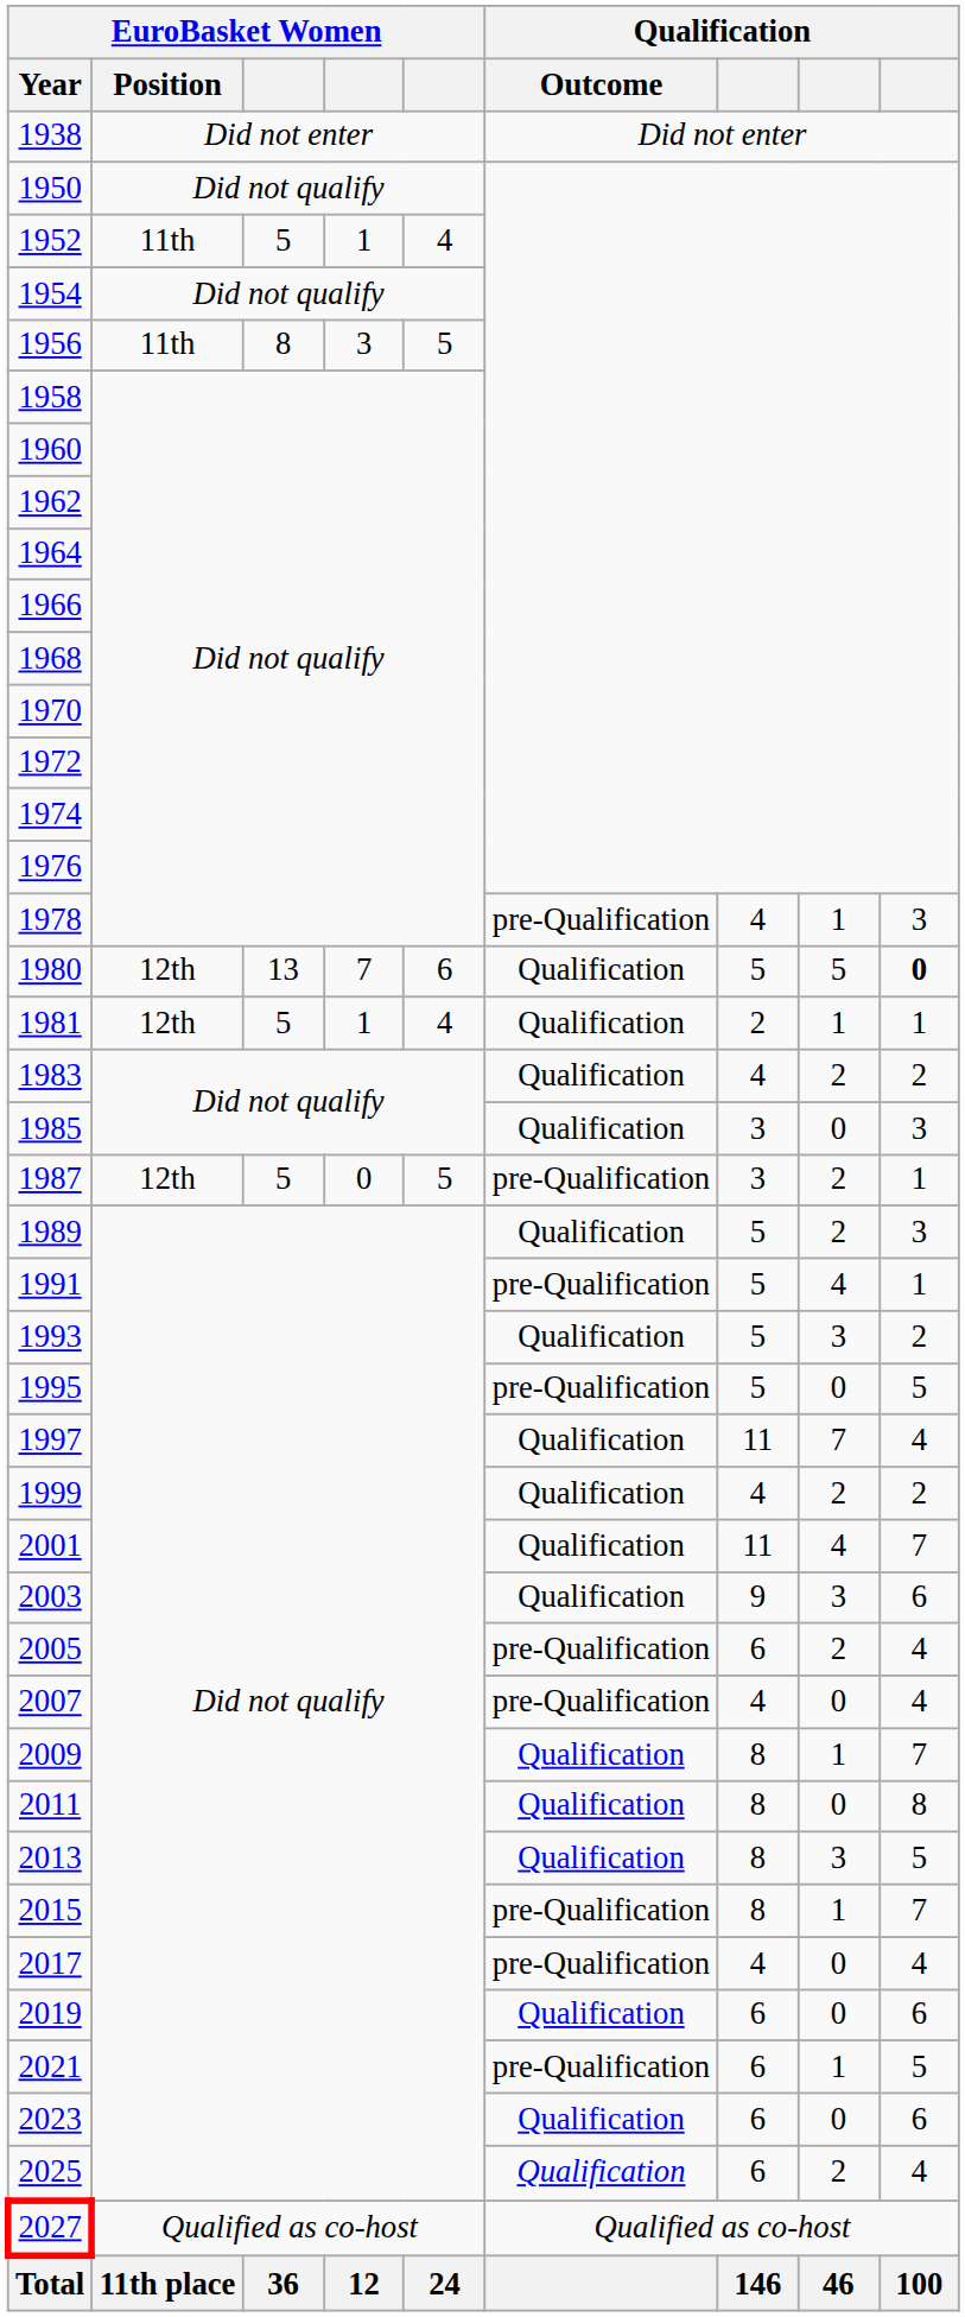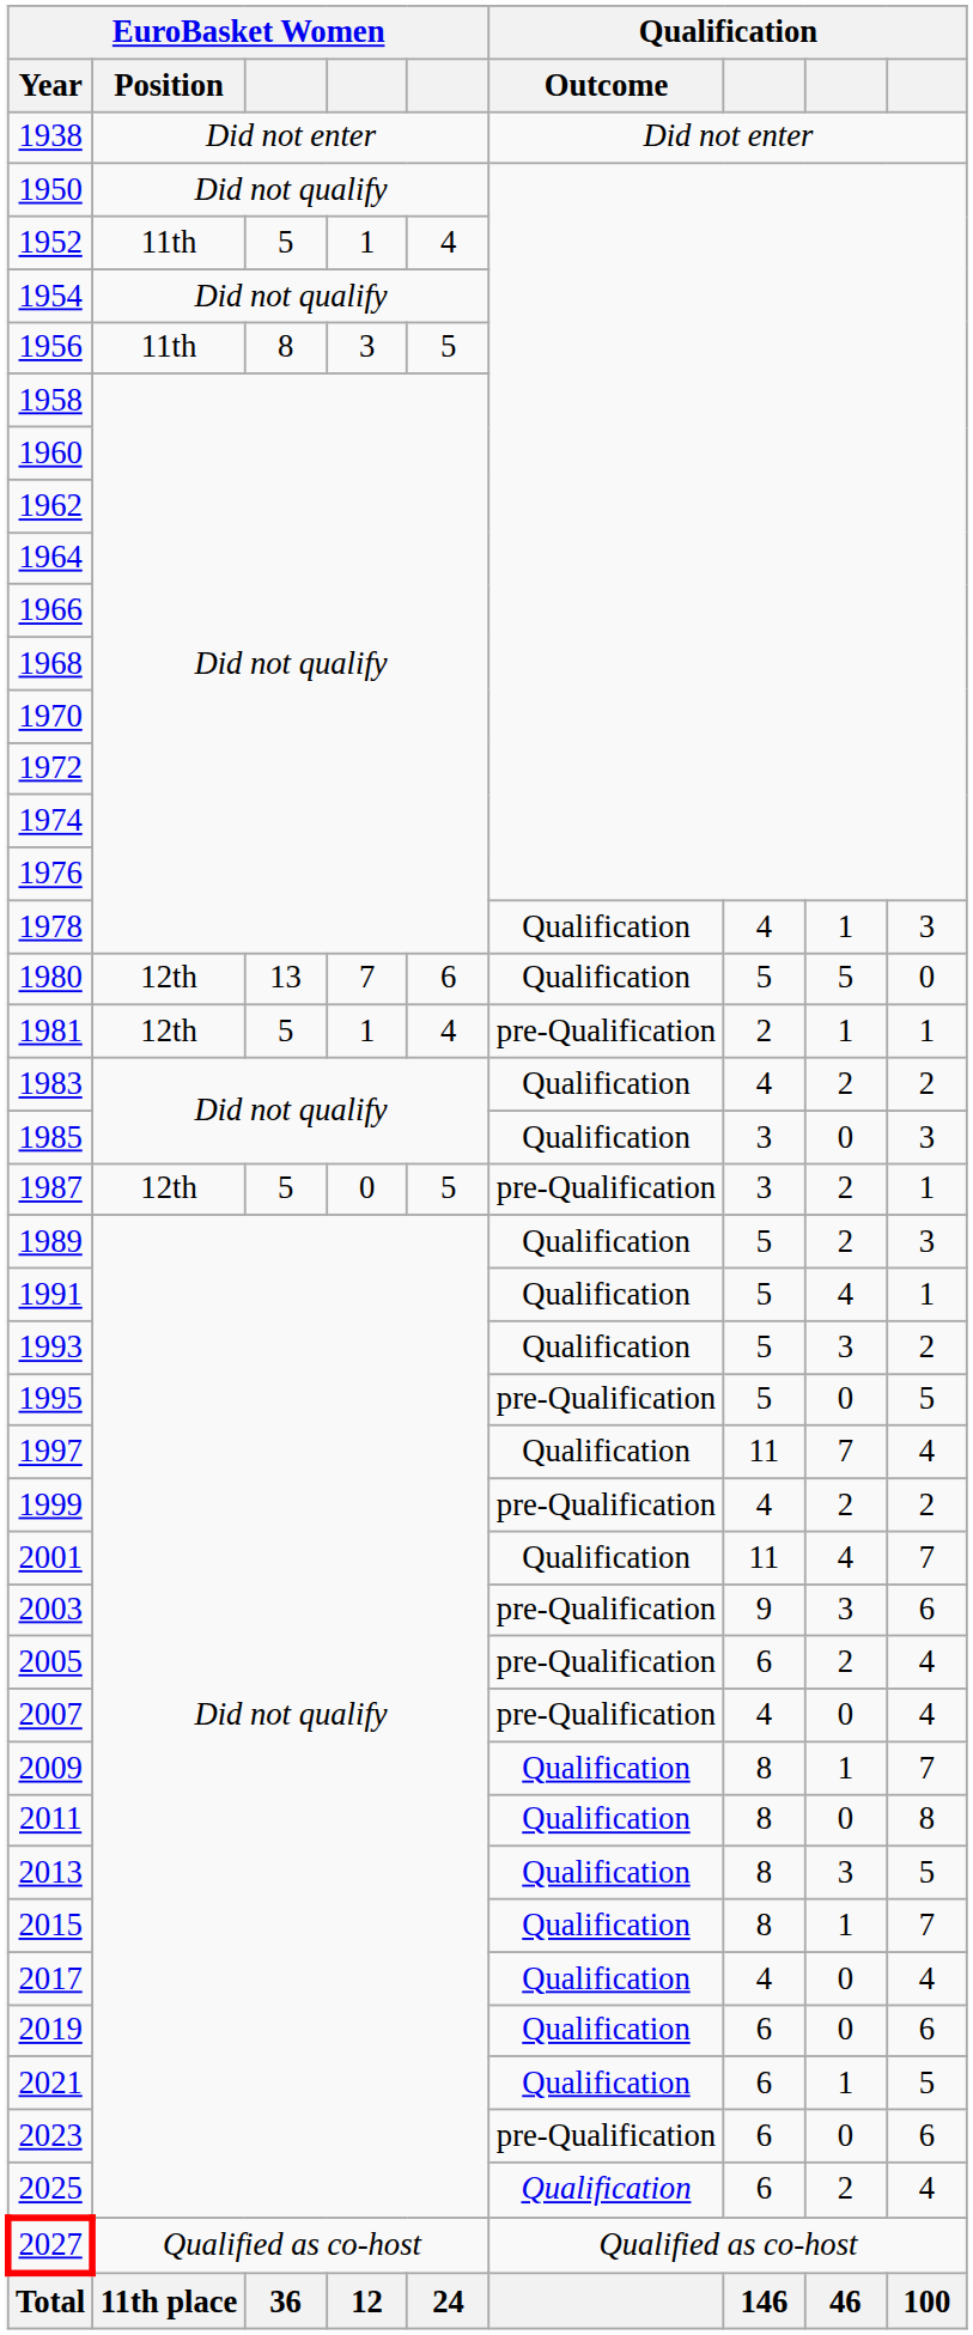1978 | Qualification / Outcome: pre-Qualification -> Qualification
1980 | column 9: bold -> normal
1981 | Qualification / Outcome: Qualification -> pre-Qualification
1991 | Qualification / Outcome: pre-Qualification -> Qualification
1999 | Qualification / Outcome: Qualification -> pre-Qualification
2003 | Qualification / Outcome: Qualification -> pre-Qualification
2015 | Qualification / Outcome: pre-Qualification -> Qualification
2017 | Qualification / Outcome: pre-Qualification -> Qualification
2021 | Qualification / Outcome: pre-Qualification -> Qualification
2023 | Qualification / Outcome: Qualification -> pre-Qualification
